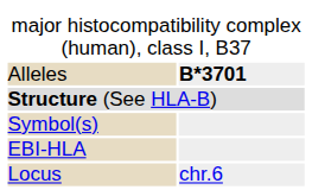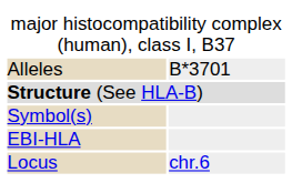Alleles | column 2: bold -> normal
